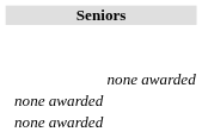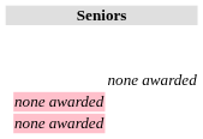row 3 | column 1: no background -> pink background
row 4 | column 1: no background -> pink background
